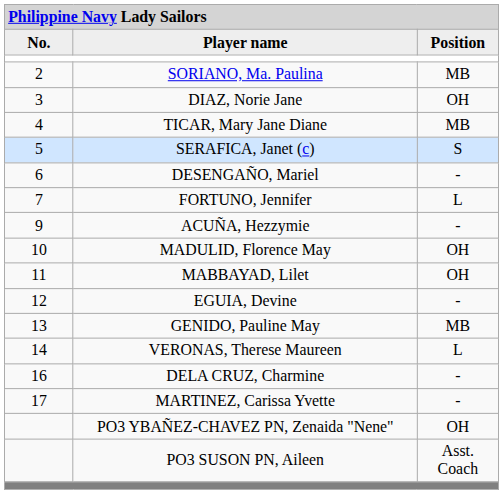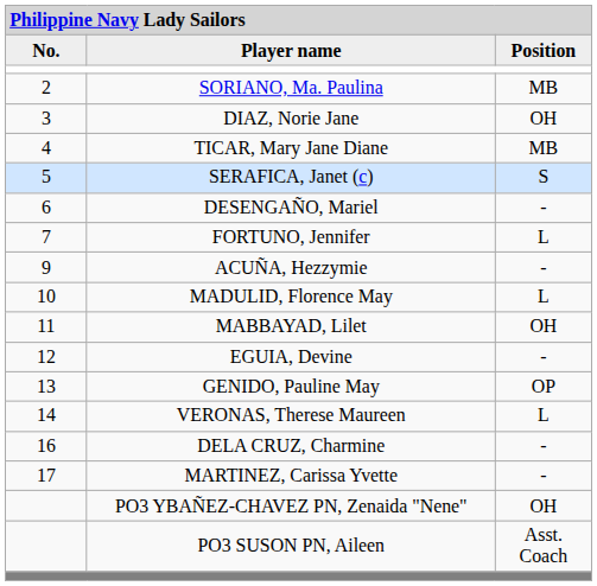MADULID, Florence May | column 3: OH -> L
GENIDO, Pauline May | column 3: MB -> OP
